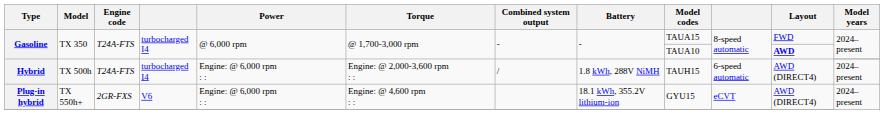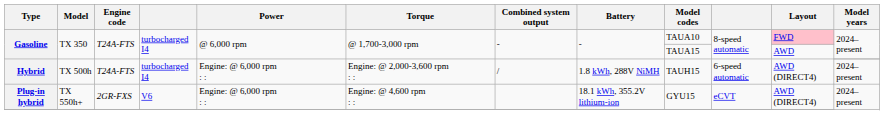row 2 | Model codes: TAUA15 -> TAUA10
row 2 | Layout: no background -> pink background
row 3 | Model codes: TAUA10 -> TAUA15
row 3 | Layout: bold -> normal
